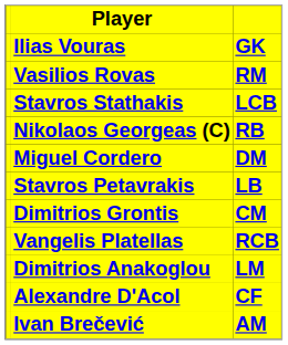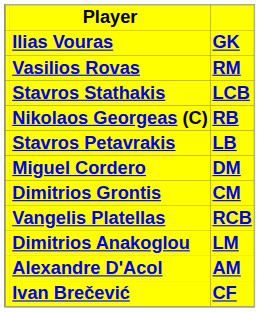rows swapped: Stavros Petavrakis <-> Miguel Cordero
Alexandre D'Acol | column 2: CF -> AM
Ivan Brečević | column 2: AM -> CF
